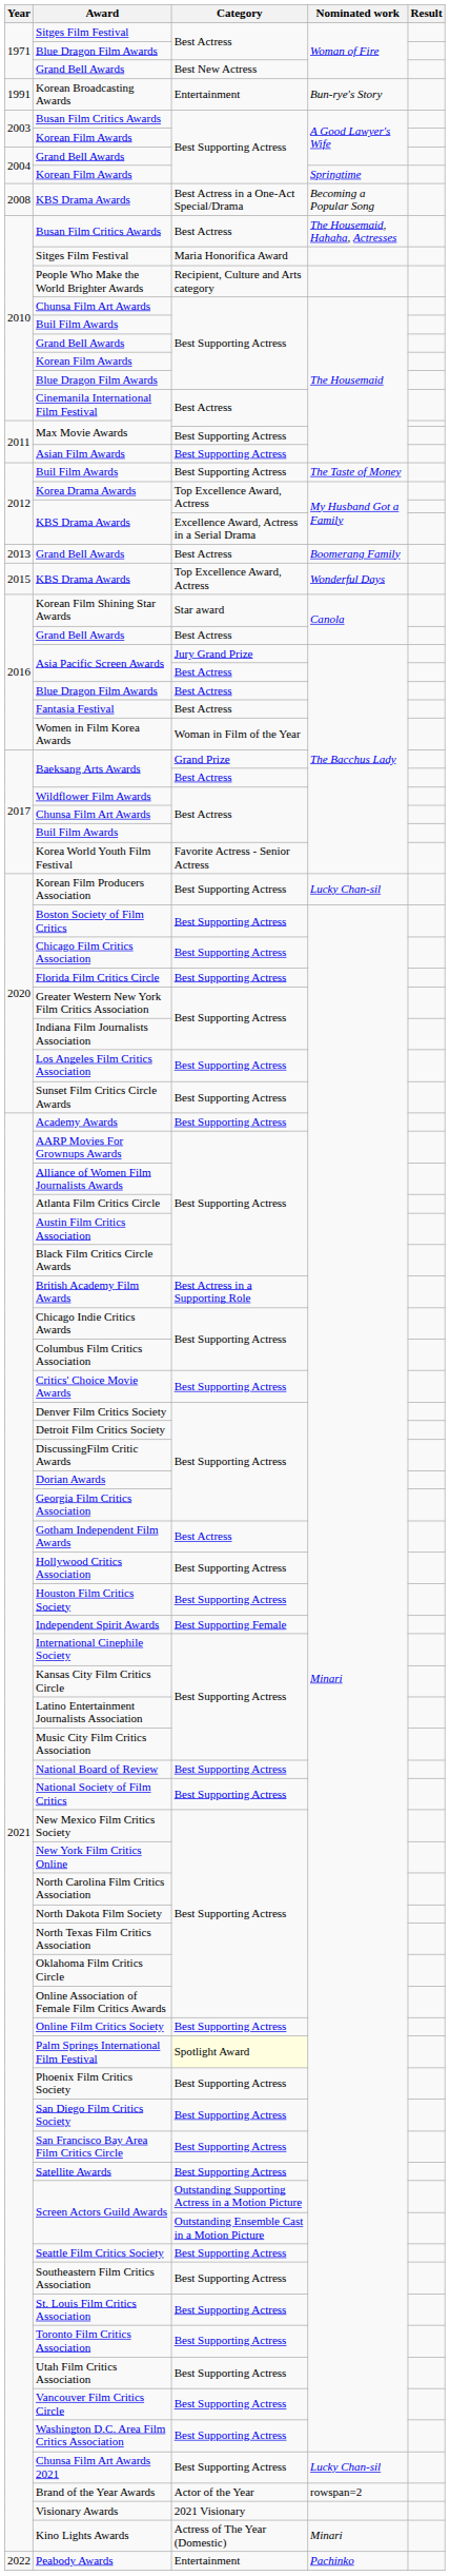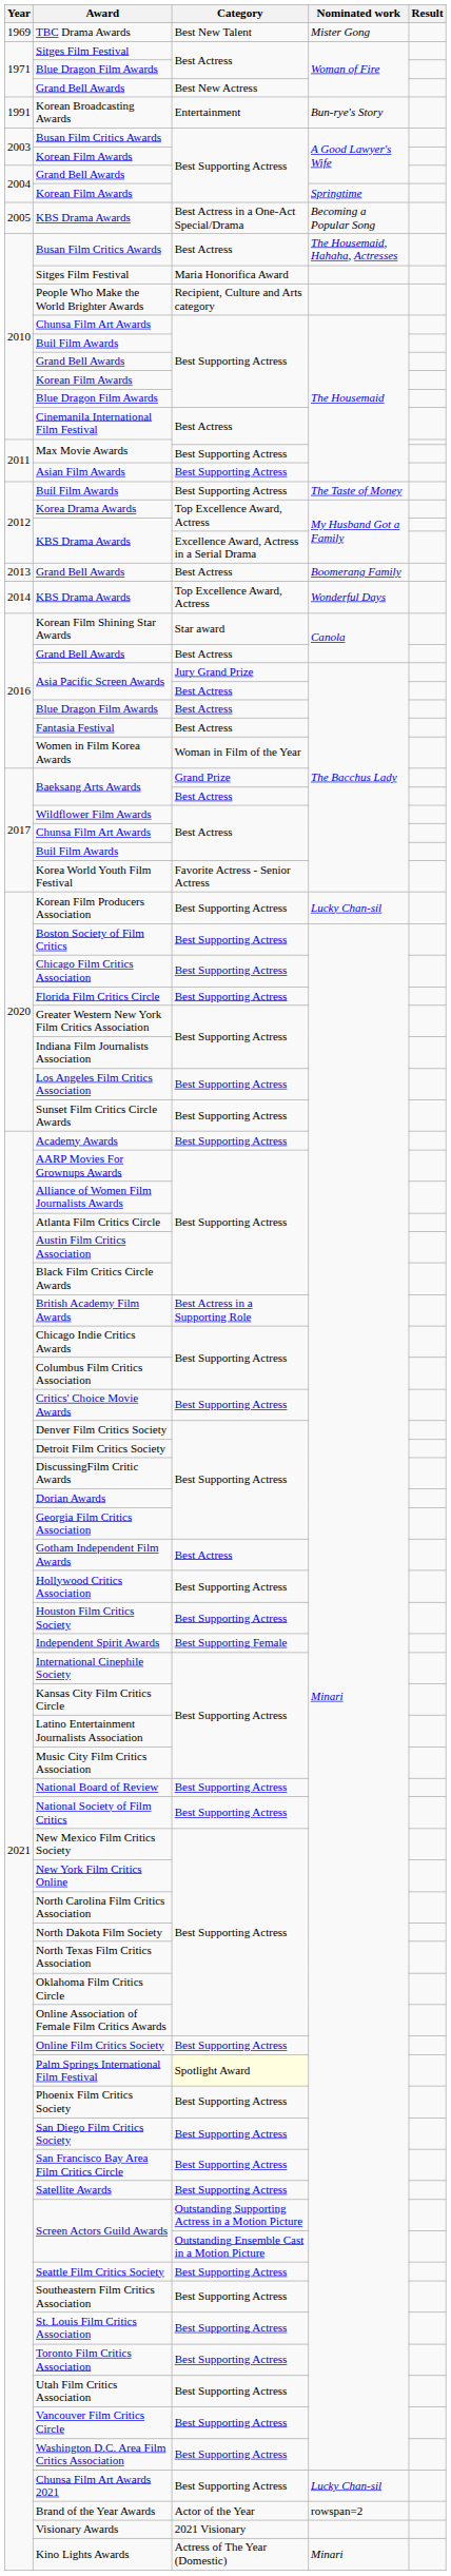+ row: 1969 | TBC Drama Awards | Best New Talent | Mister Gong
KBS Drama Awards / Becoming a Popular Song | Year: 2008 -> 2005
KBS Drama Awards / Wonderful Days | Year: 2015 -> 2014
- row: 2022 | Peabody Awards | Entertainment | Pachinko
